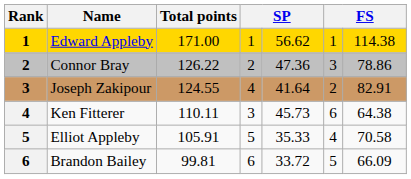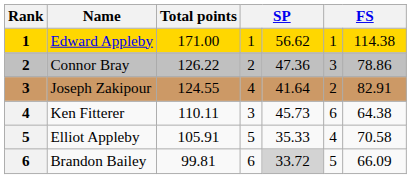Brandon Bailey | column 5: no background -> lightgrey background
